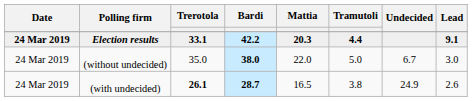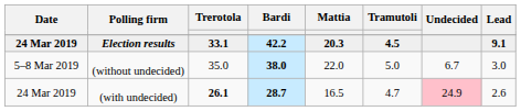Election results | Tramutoli: 4.4 -> 4.5
(without undecided) | Date: 24 Mar 2019 -> 5–8 Mar 2019
(with undecided) | Tramutoli: 3.8 -> 4.7
(with undecided) | Undecided: no background -> pink background
